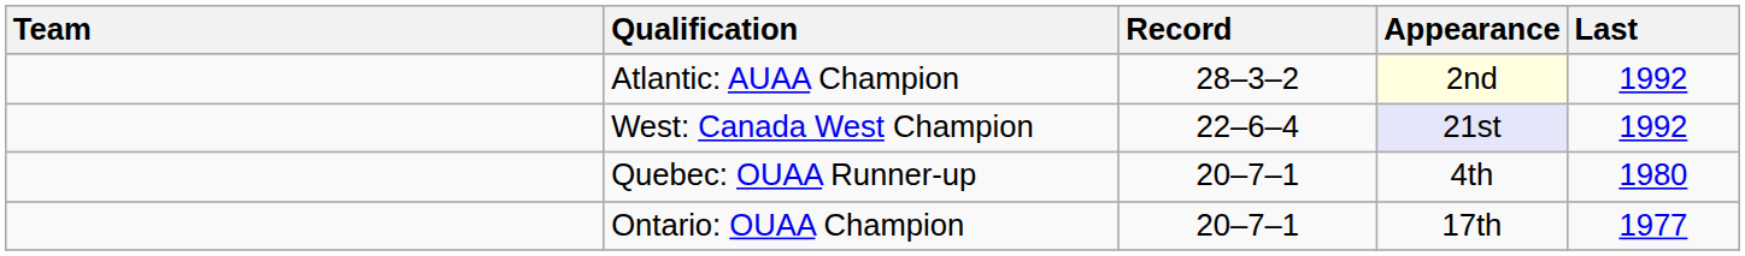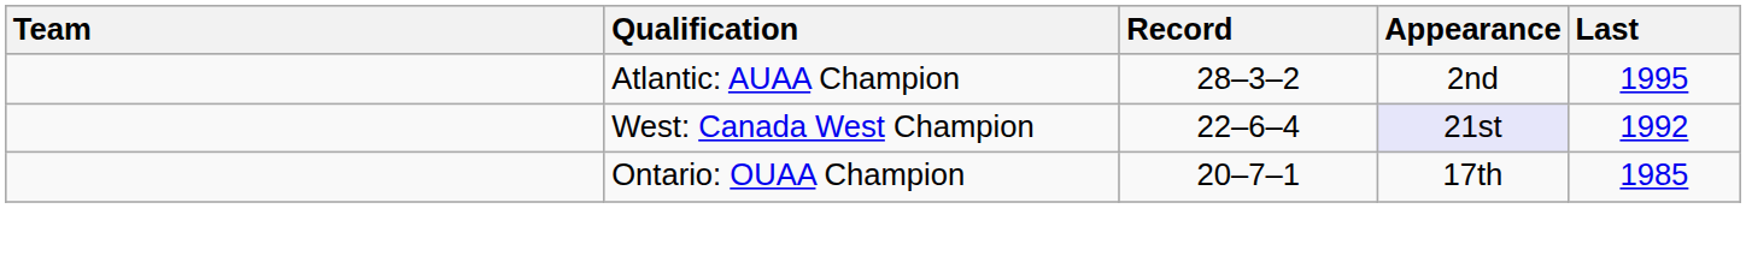Atlantic: AUAA Champion | Appearance: lightyellow background -> no background
Atlantic: AUAA Champion | Last: 1992 -> 1995
- row: Quebec: OUAA Runner-up | 20–7–1 | 4th | 1980
Ontario: OUAA Champion | Last: 1977 -> 1985
